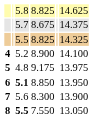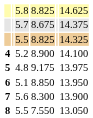8.850 | column 2: bold -> normal
7.550 | column 2: bold -> normal
